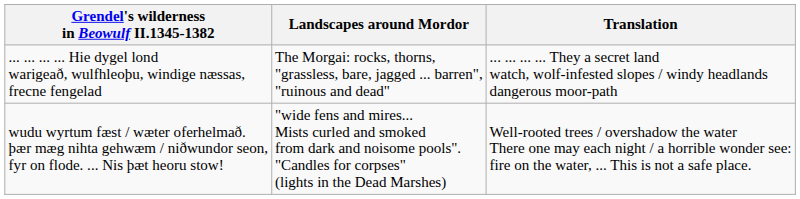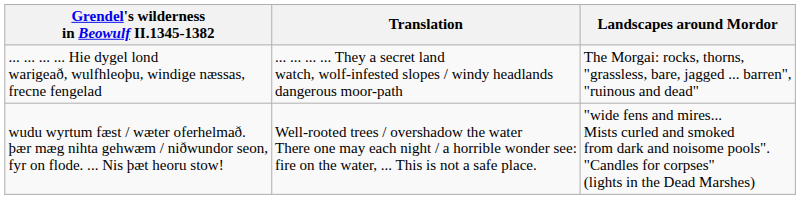columns swapped: Translation <-> Landscapes around Mordor
